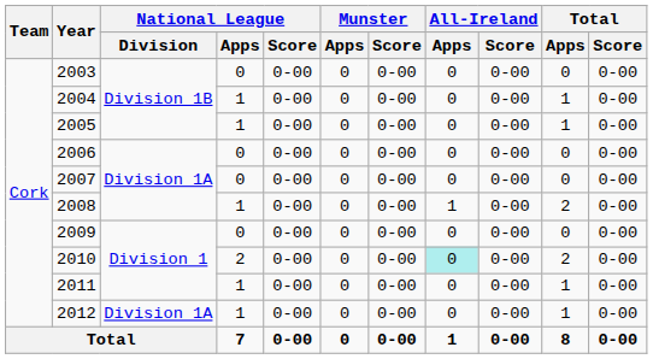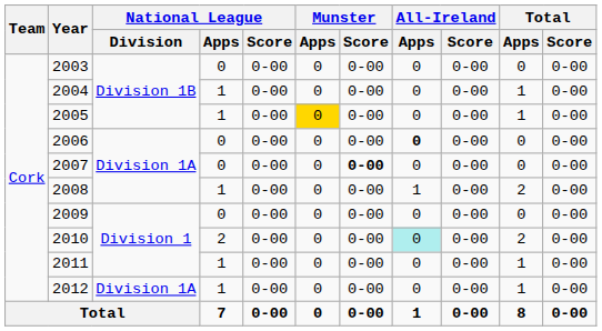2005 | Munster / Apps: no background -> gold background
2006 | All-Ireland / Apps: normal -> bold
2007 | Munster / Score: normal -> bold
